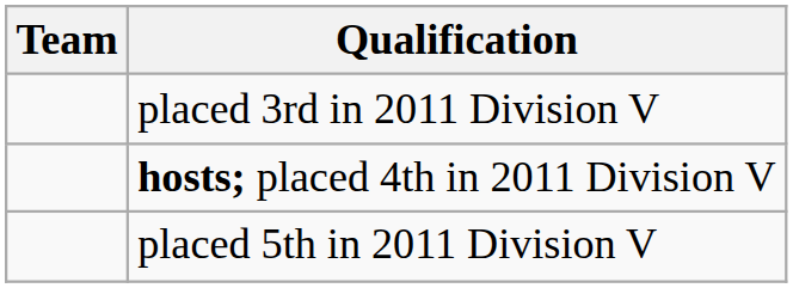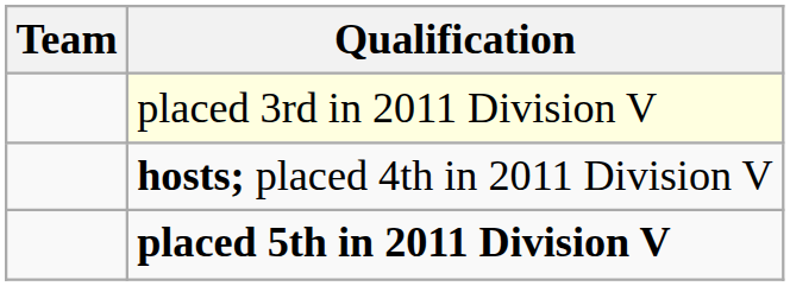placed 3rd in 2011 Division V | Qualification: no background -> lightyellow background
placed 5th in 2011 Division V | Qualification: normal -> bold
